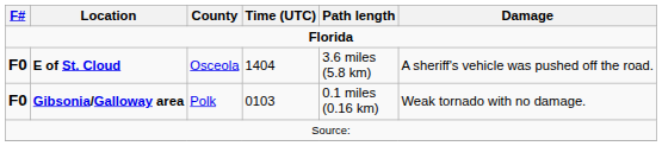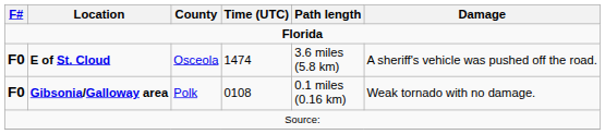E of St. Cloud | Time (UTC): 1404 -> 1474
Gibsonia/Galloway area | Time (UTC): 0103 -> 0108
